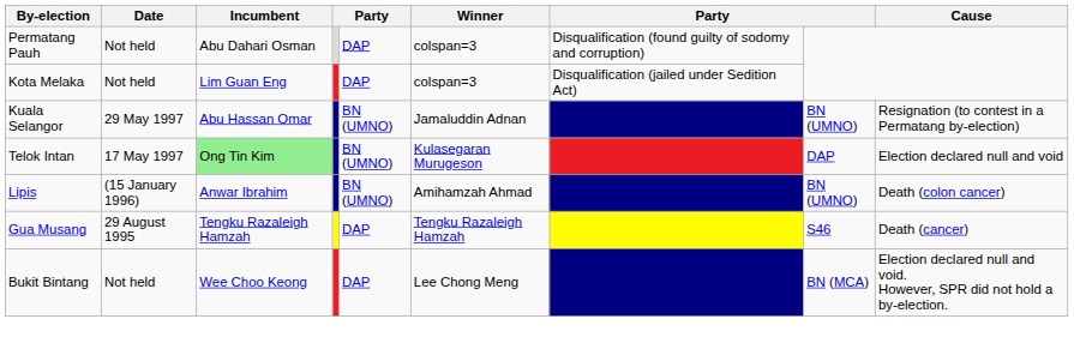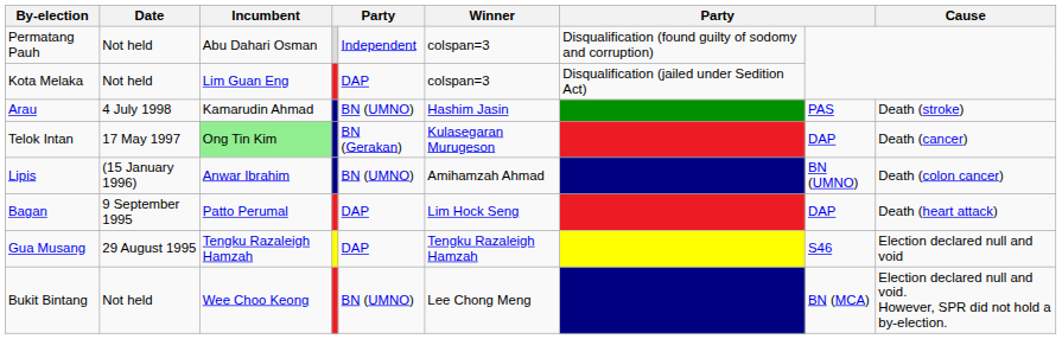Permatang Pauh | column 5: DAP -> Independent
+ row: Arau | 4 July 1998 | Kamarudin Ahmad | BN (UMNO) | Hashim Jasin | PAS | Death (stroke)
- row: Kuala Selangor | 29 May 1997 | Abu Hassan Omar | BN (UMNO) | Jamaluddin Adnan | BN (UMNO) | Resignation (to contest in a Permatang by-election)
Telok Intan | column 5: BN (UMNO) -> BN (Gerakan)
Telok Intan | Cause: Election declared null and void -> Death (cancer)
+ row: Bagan | 9 September 1995 | Patto Perumal | DAP | Lim Hock Seng | DAP | Death (heart attack)
Gua Musang | Cause: Death (cancer) -> Election declared null and void
Bukit Bintang | column 5: DAP -> BN (UMNO)
